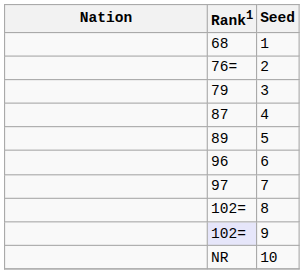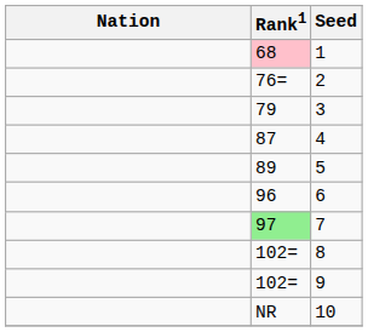1 | Rank1: no background -> pink background
7 | Rank1: no background -> lightgreen background
9 | Rank1: lavender background -> no background
